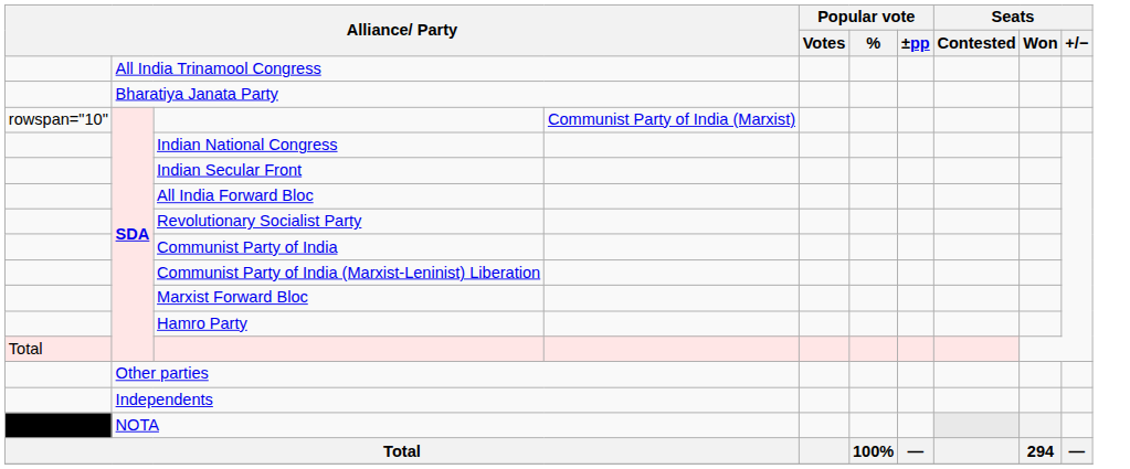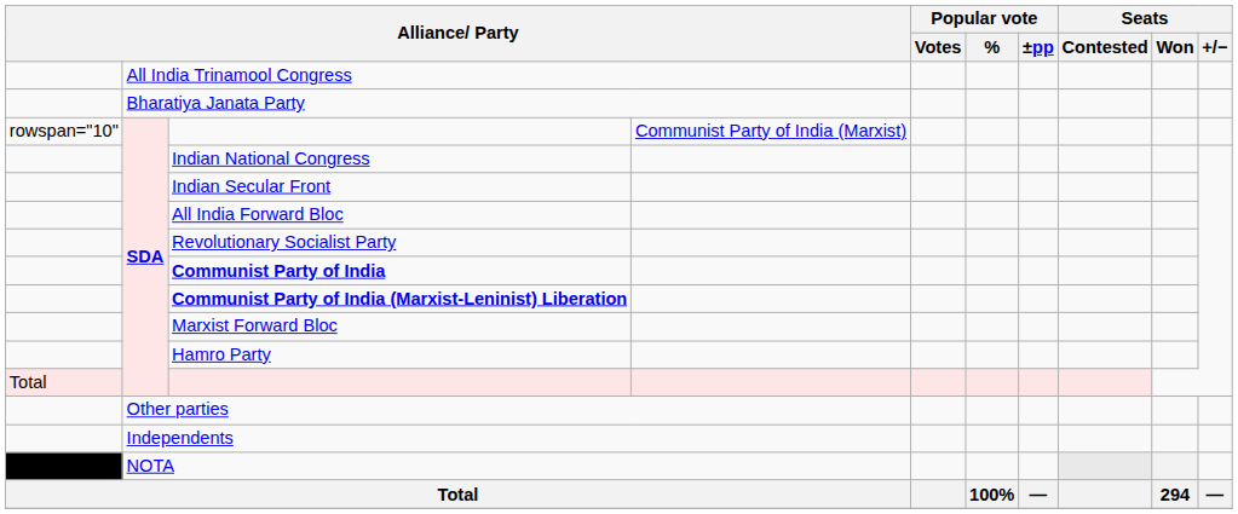Communist Party of India | column 3: normal -> bold
Communist Party of India (Marxist-Leninist) Liberation | column 3: normal -> bold
